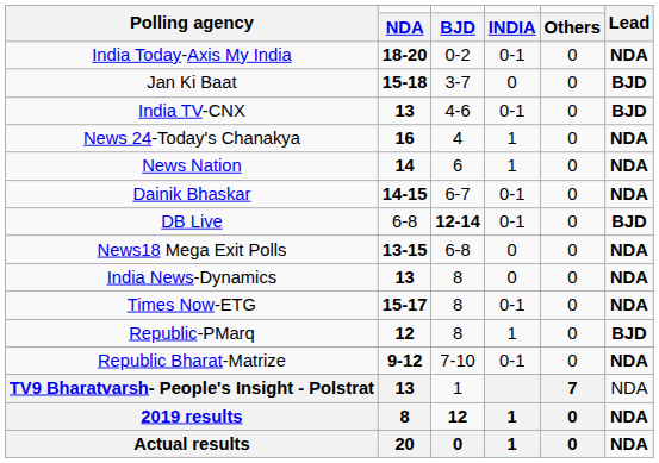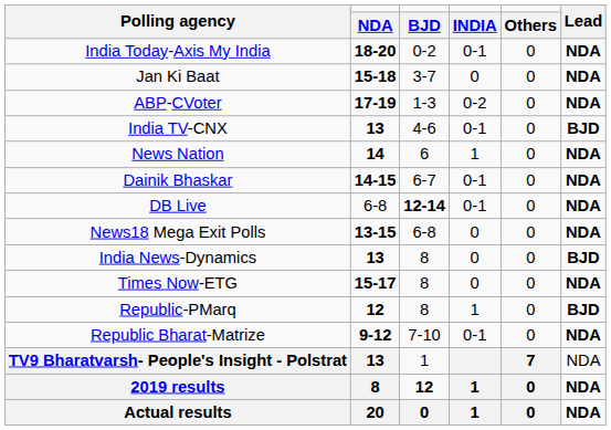Jan Ki Baat | Lead: BJD -> NDA
+ row: ABP-CVoter | 17-19 | 1-3 | 0-2 | 0 | NDA
- row: News 24-Today's Chanakya | 16 | 4 | 1 | 0 | NDA
DB Live | Lead: BJD -> NDA
India News-Dynamics | Lead: NDA -> BJD
Times Now-ETG | INDIA: 0-1 -> 0
